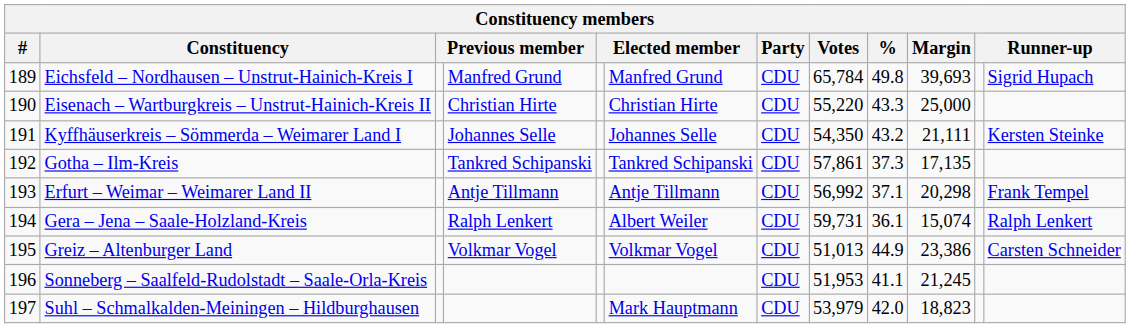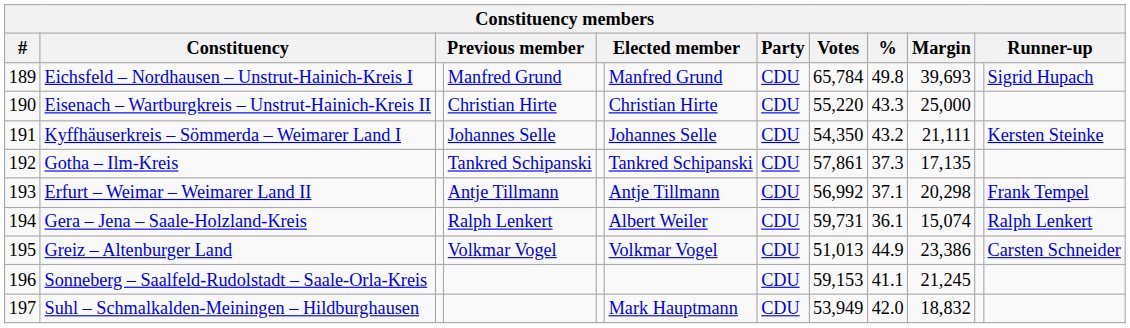Sonneberg – Saalfeld-Rudolstadt – Saale-Orla-Kreis | Votes: 51,953 -> 59,153
Suhl – Schmalkalden-Meiningen – Hildburghausen | Votes: 53,979 -> 53,949
Suhl – Schmalkalden-Meiningen – Hildburghausen | Margin: 18,823 -> 18,832
